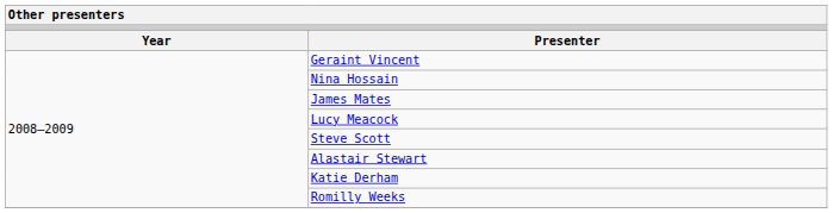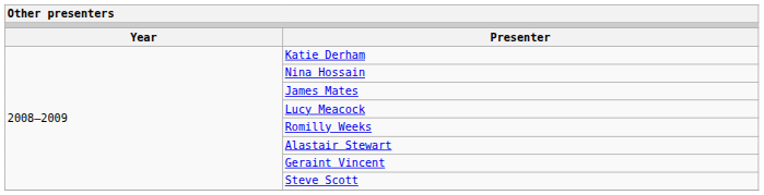row 4 | column 2: Geraint Vincent -> Katie Derham
row 8 | column 2: Steve Scott -> Romilly Weeks
row 10 | column 2: Katie Derham -> Geraint Vincent
row 11 | column 2: Romilly Weeks -> Steve Scott
